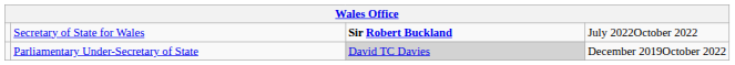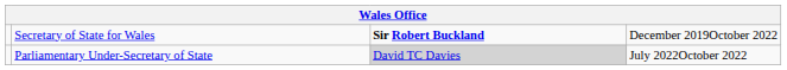Secretary of State for Wales | column 4: July 2022October 2022 -> December 2019October 2022
Parliamentary Under-Secretary of State | column 4: December 2019October 2022 -> July 2022October 2022
